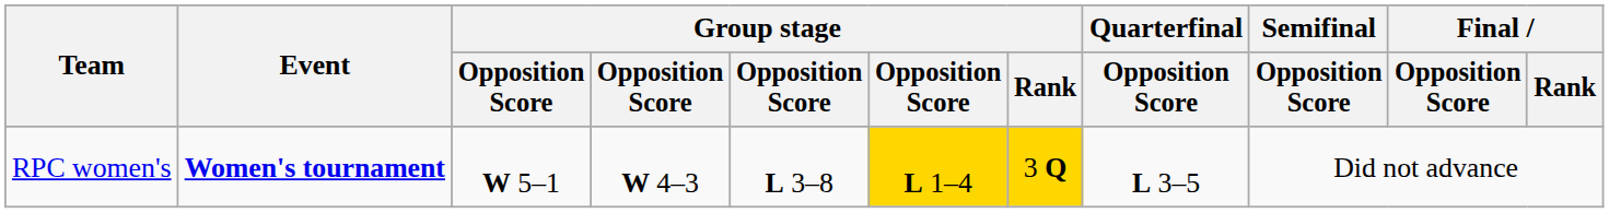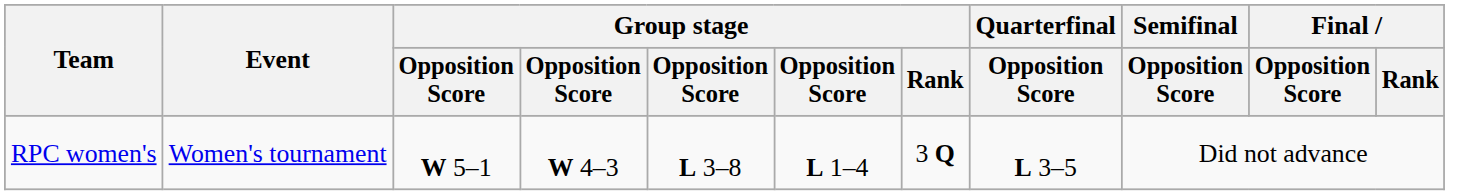RPC women's | Event: bold -> normal
RPC women's | column 6: gold background -> no background
RPC women's | Group stage / Rank: gold background -> no background
